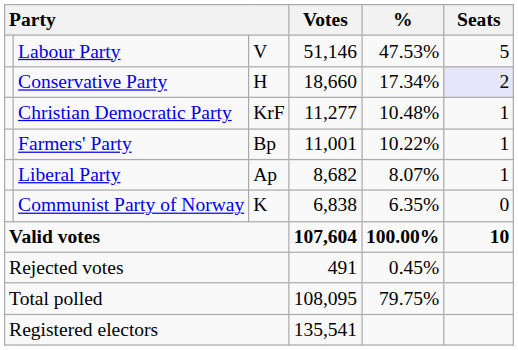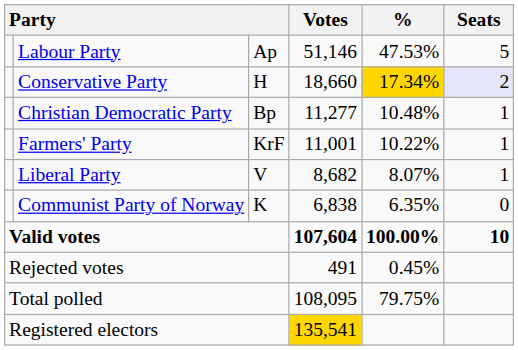Labour Party | column 3: V -> Ap
Conservative Party | %: no background -> gold background
Christian Democratic Party | column 3: KrF -> Bp
Farmers' Party | column 3: Bp -> KrF
Liberal Party | column 3: Ap -> V
Registered electors | Votes: no background -> gold background
